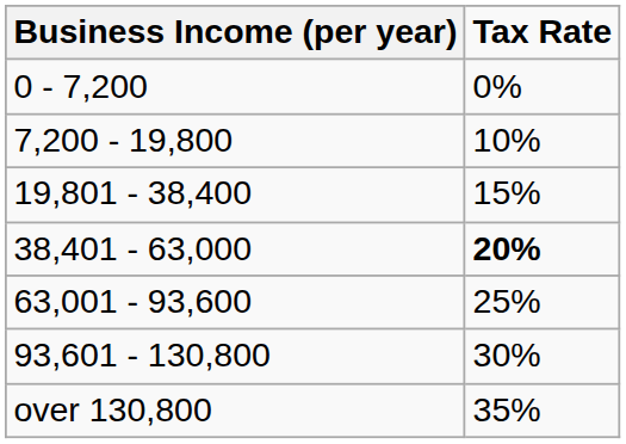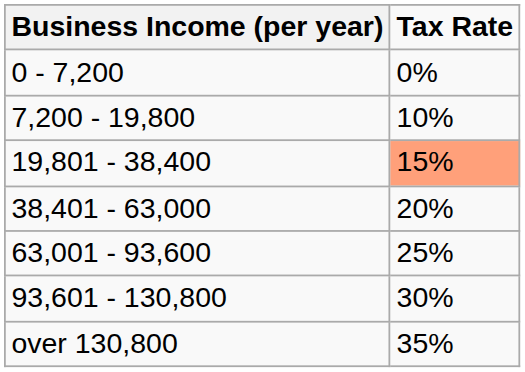19,801 - 38,400 | Tax Rate: no background -> lightsalmon background
38,401 - 63,000 | Tax Rate: bold -> normal
